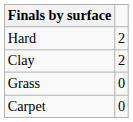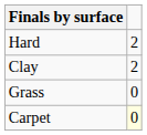Carpet | column 2: no background -> lightyellow background
